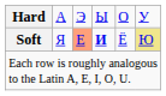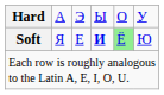Soft | column 3: lightsalmon background -> no background
Soft | column 5: no background -> lightgreen background
Soft | column 6: khaki background -> no background
